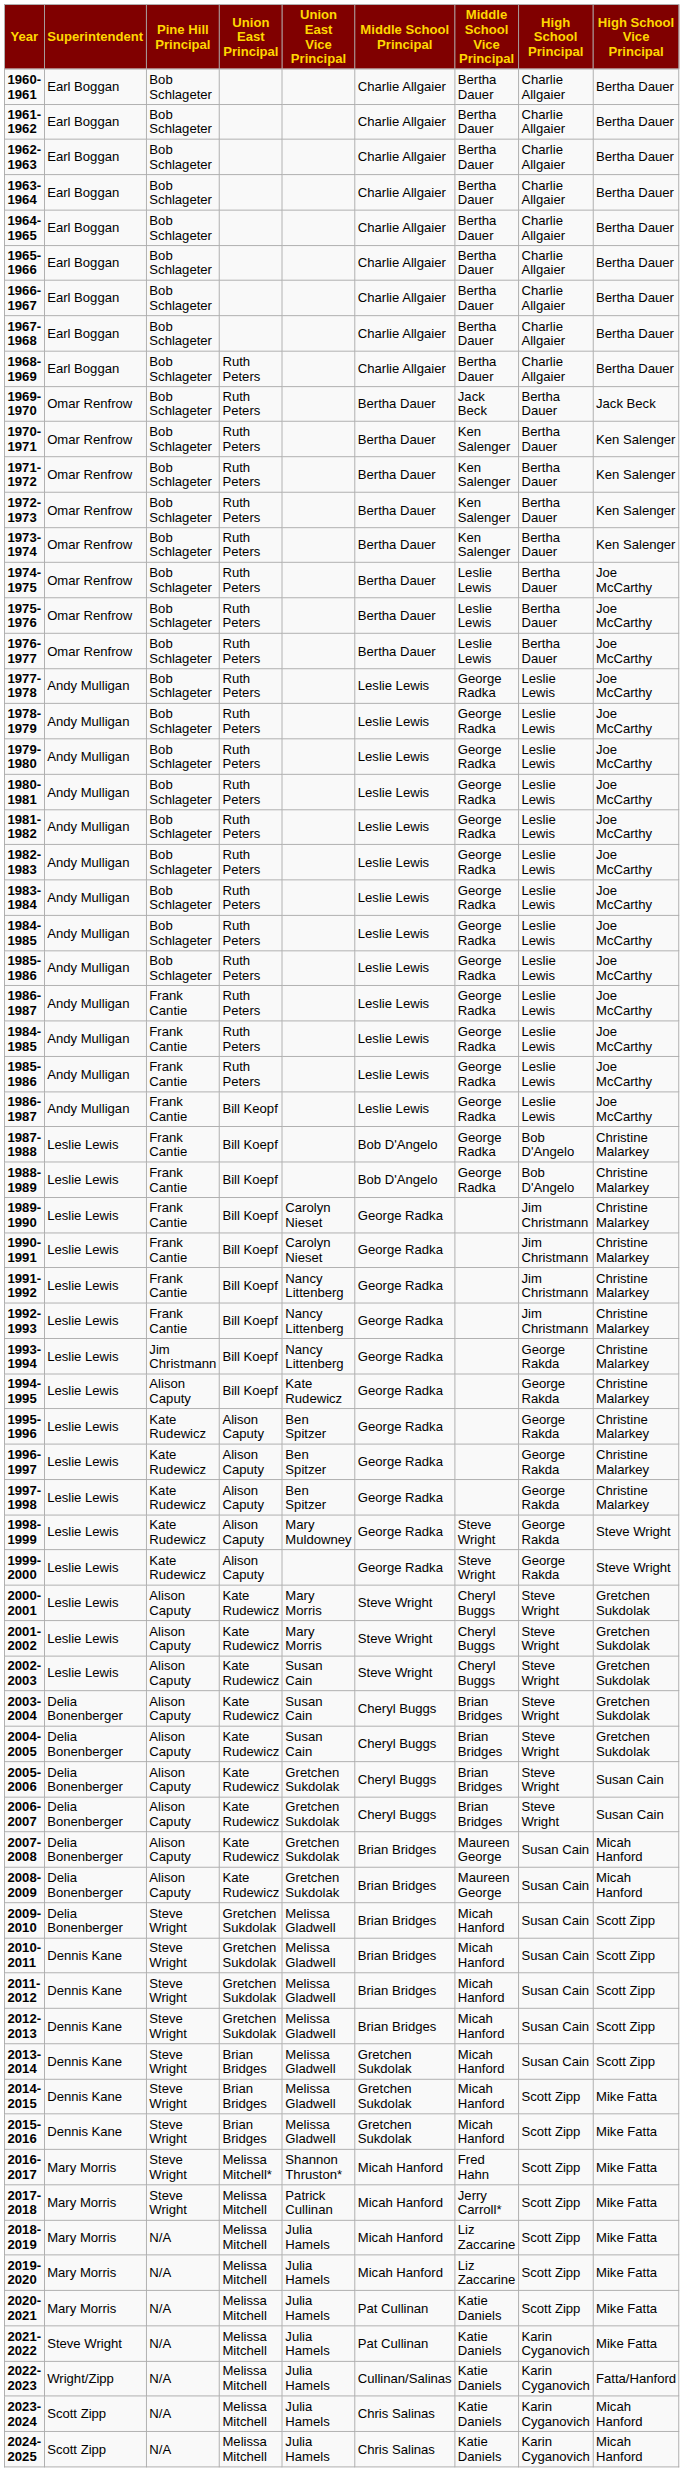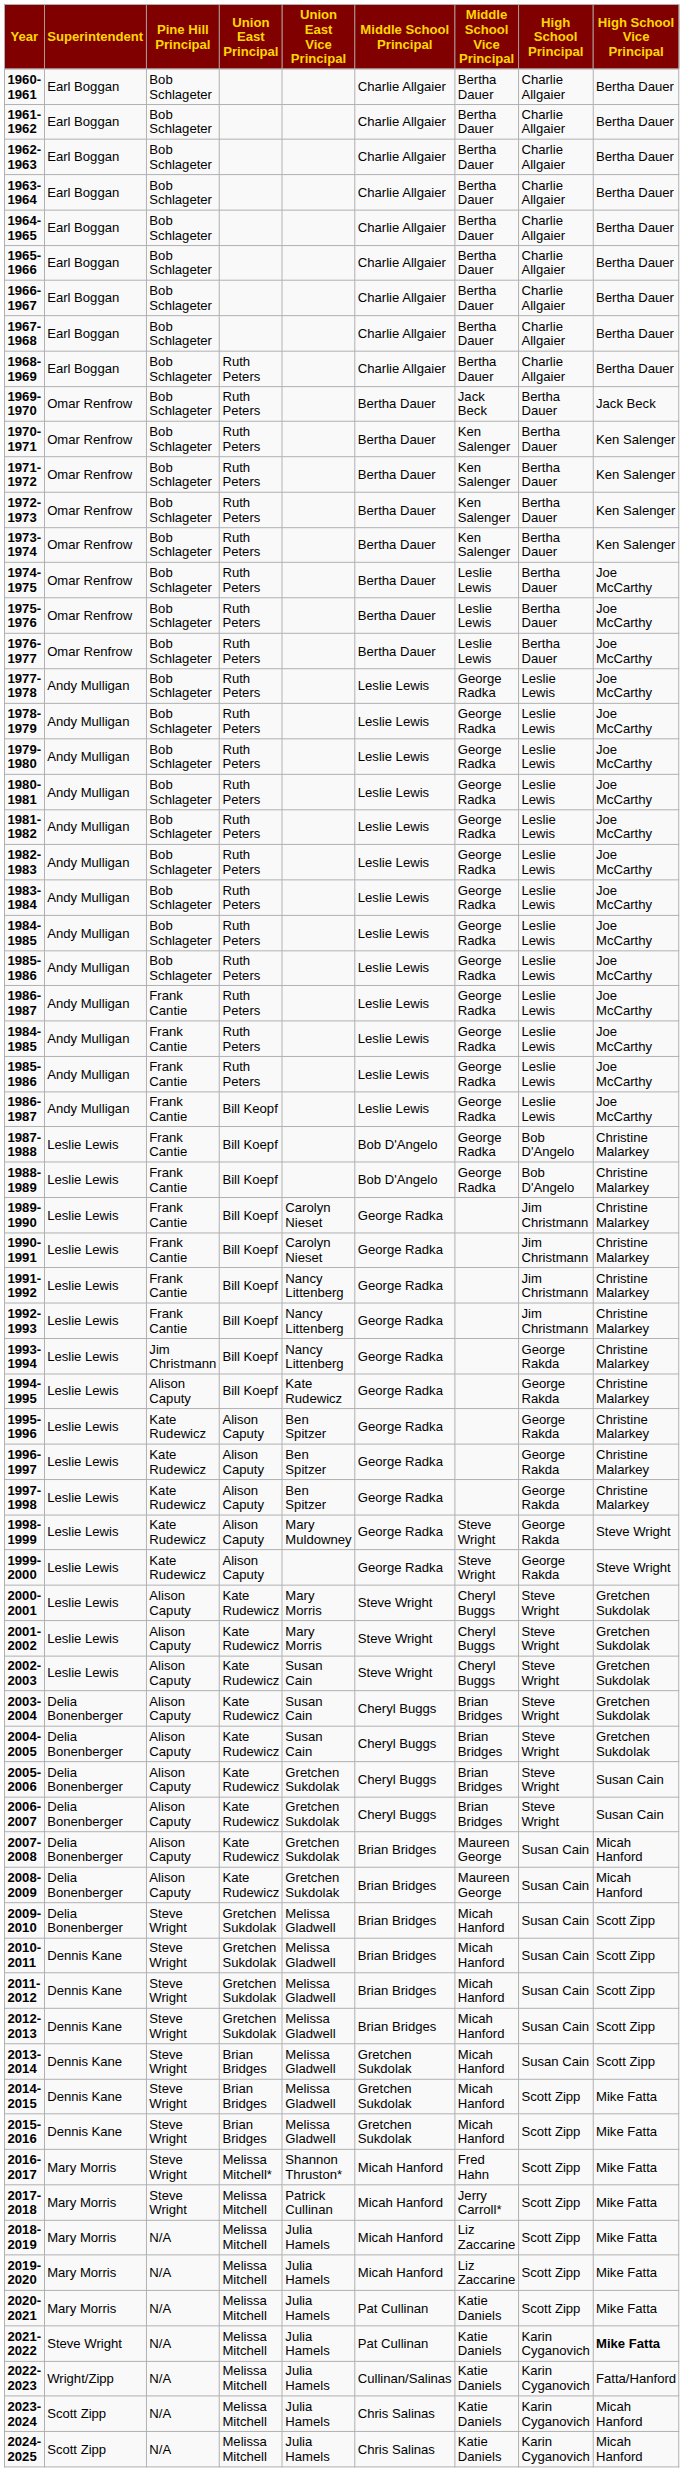2021-2022 | High School Vice Principal: normal -> bold
